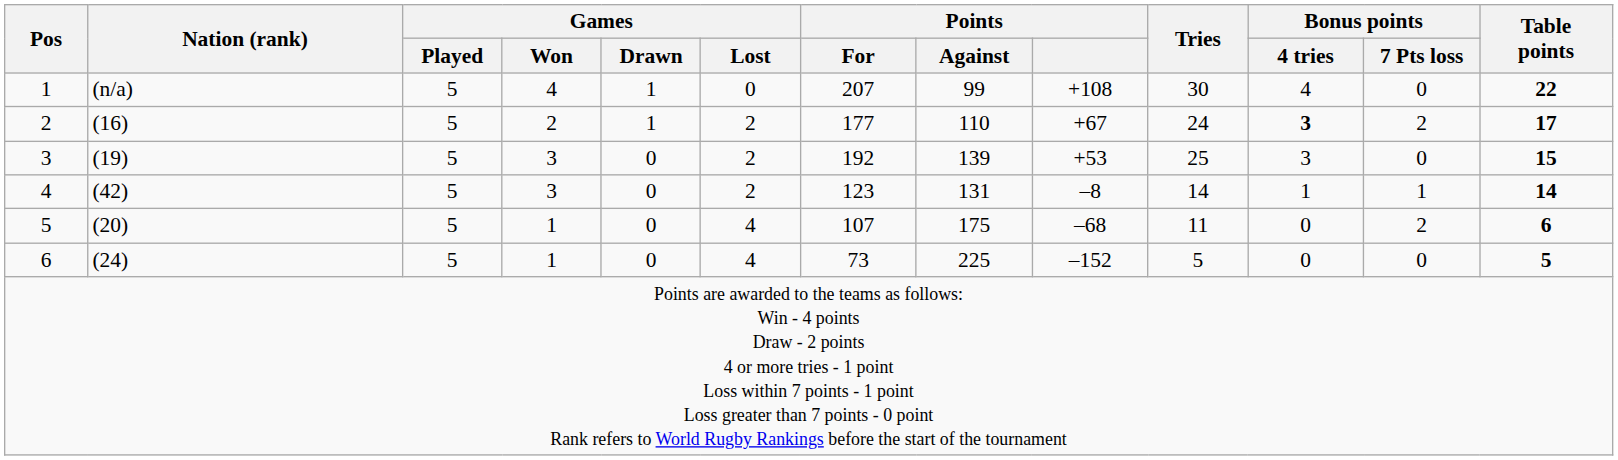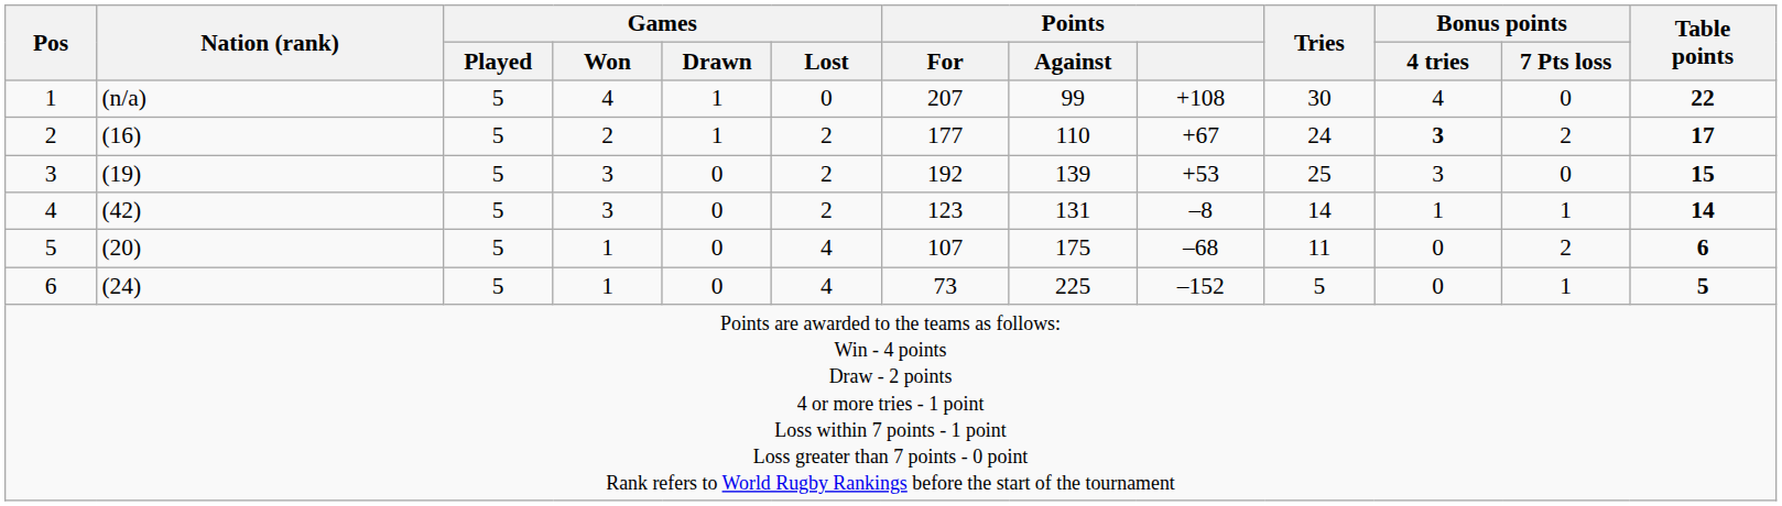row 8 | Bonus points / 7 Pts loss: 0 -> 1
